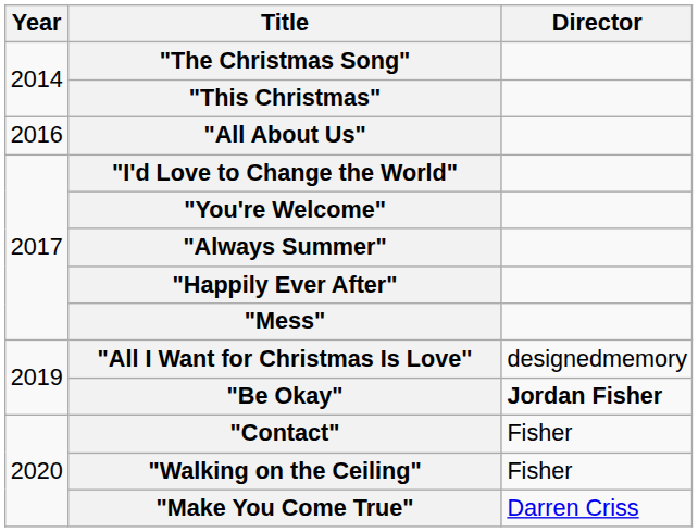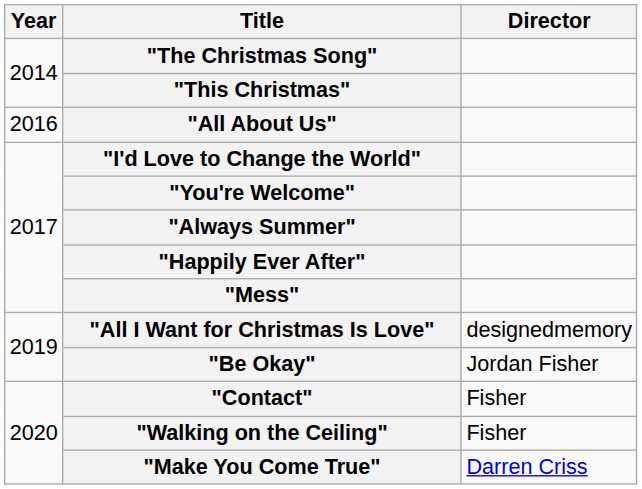"Be Okay" | Director: bold -> normal
